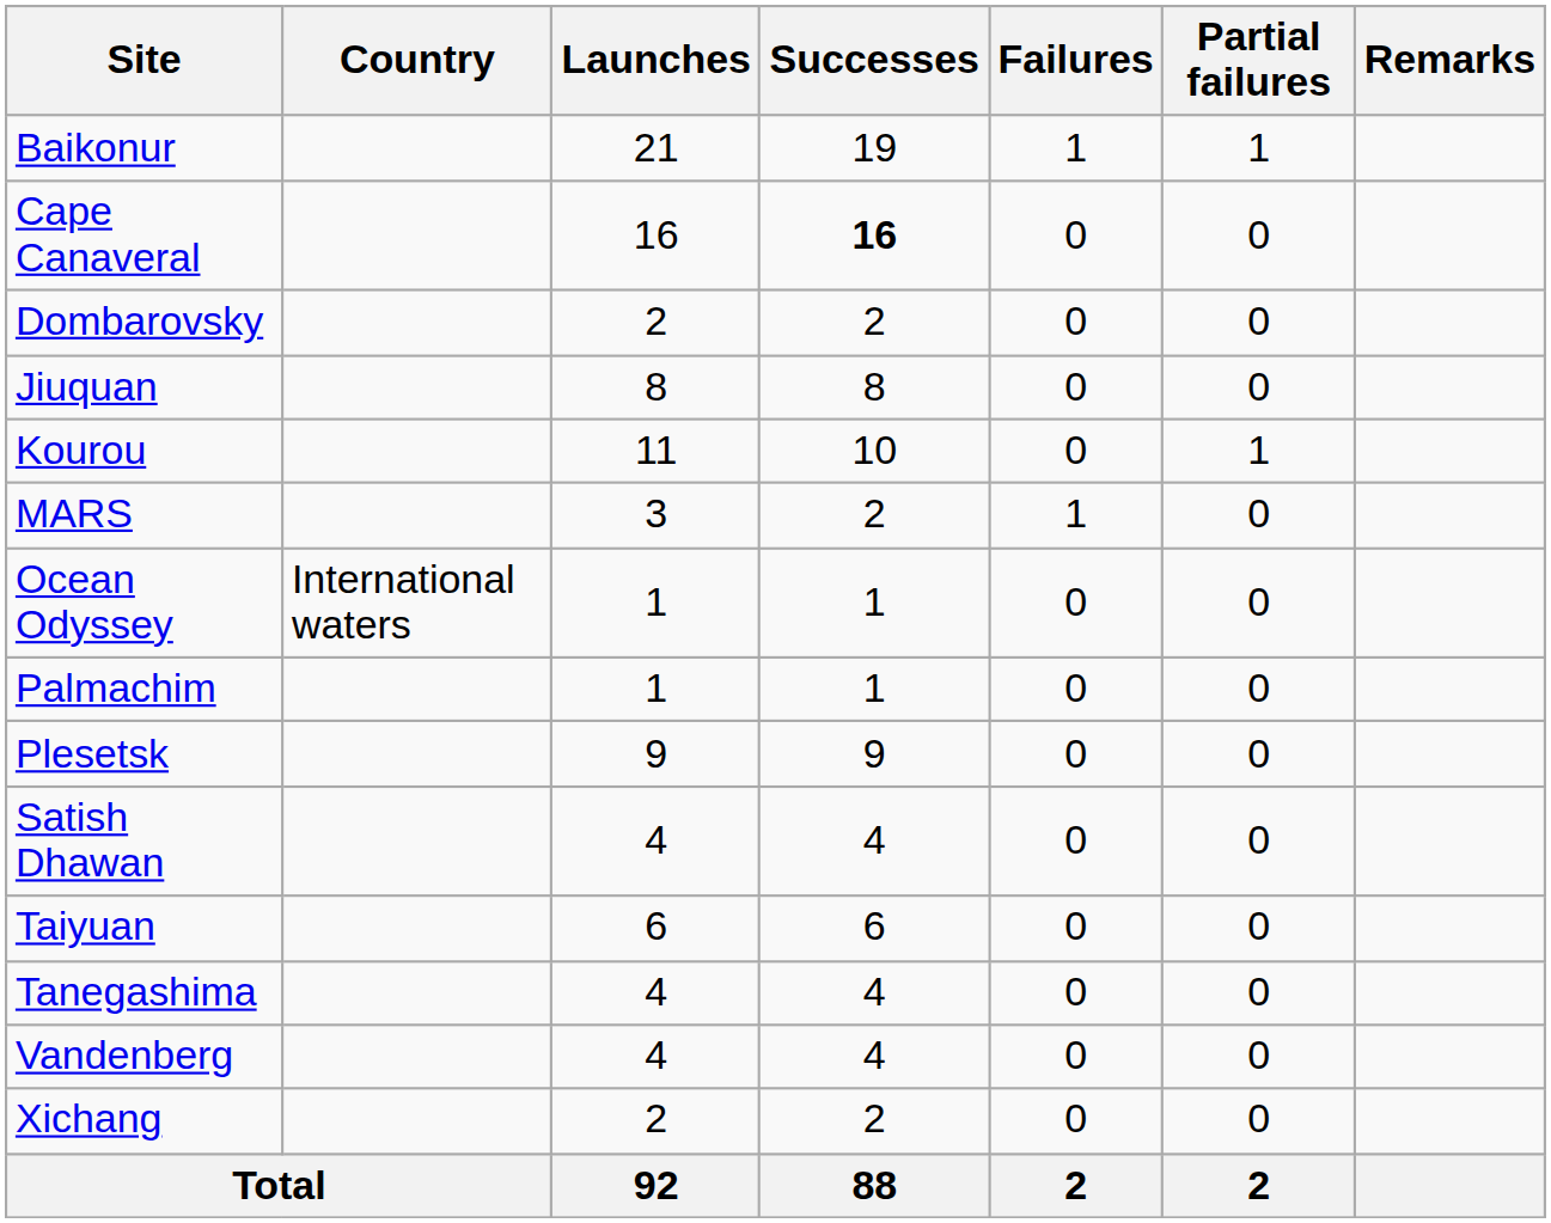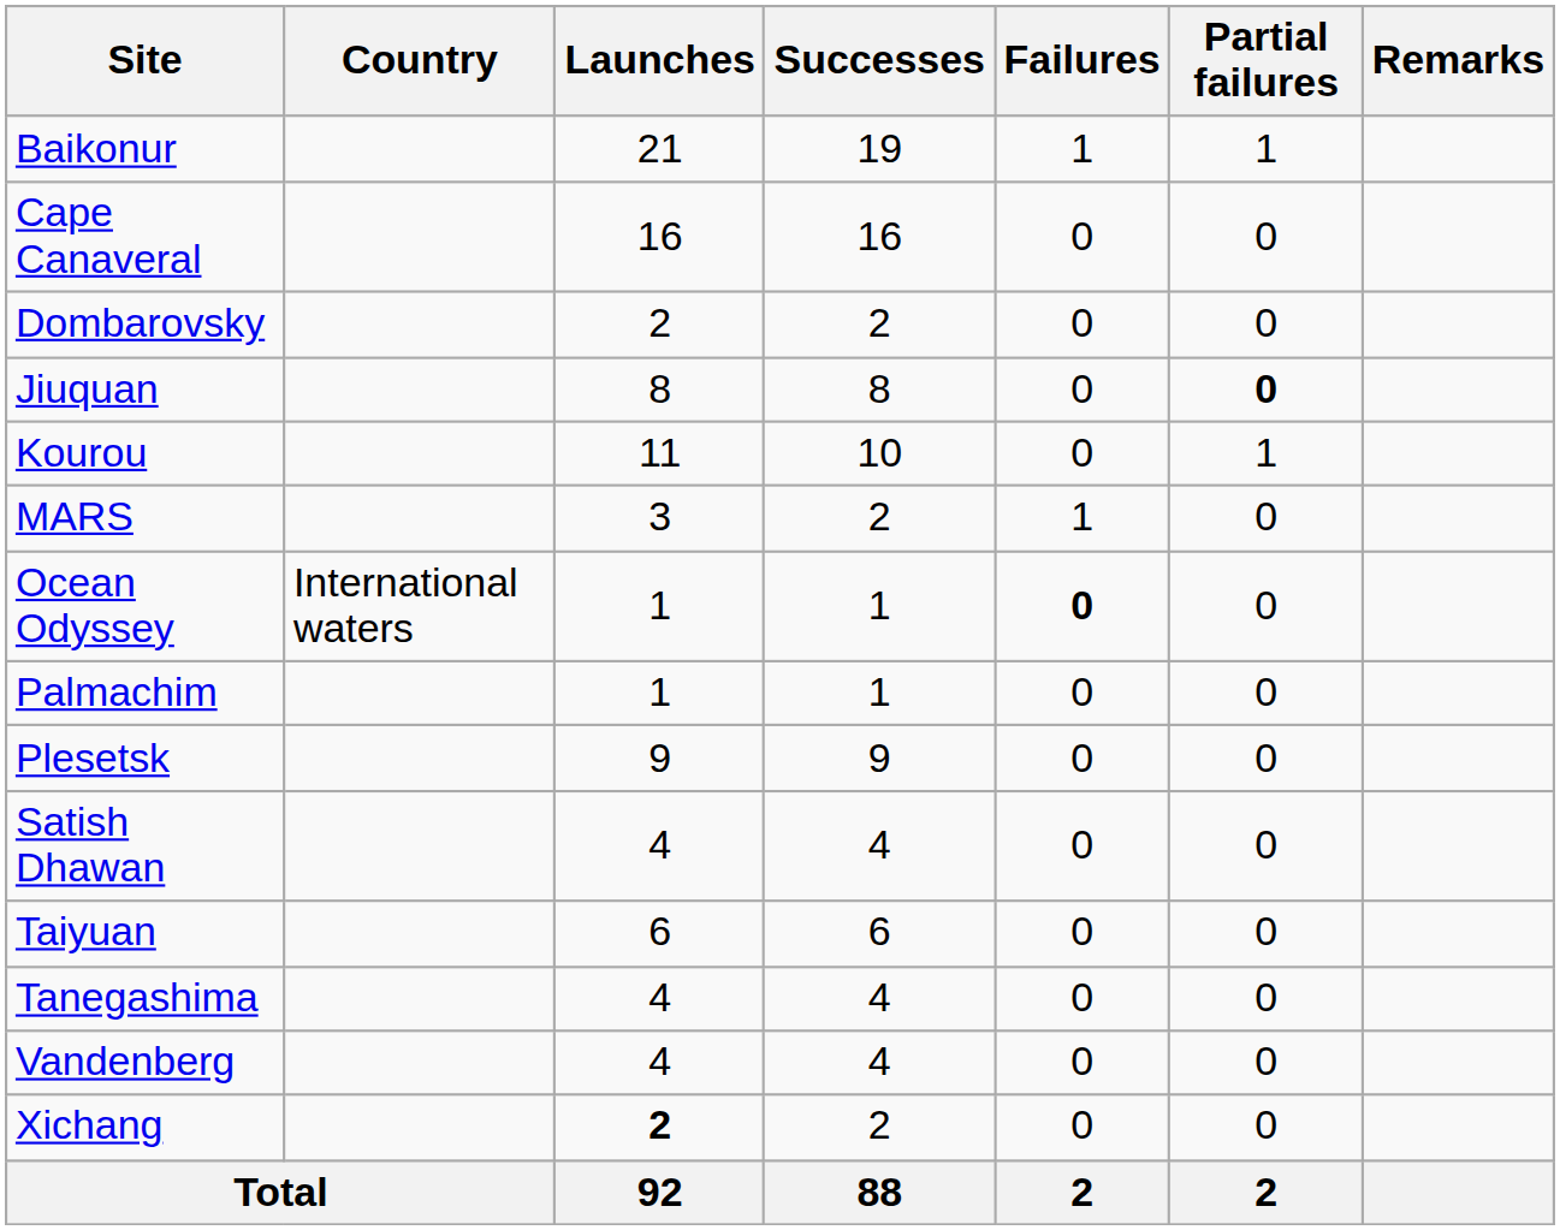Cape Canaveral | Successes: bold -> normal
Jiuquan | Partial failures: normal -> bold
Ocean Odyssey | Failures: normal -> bold
Xichang | Launches: normal -> bold
